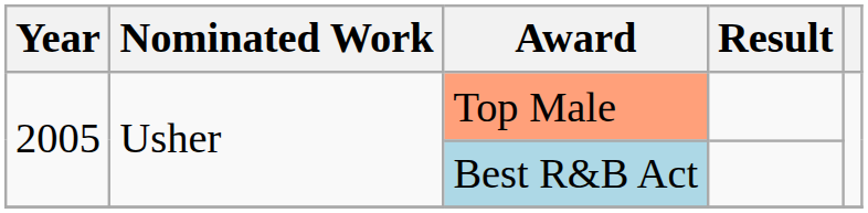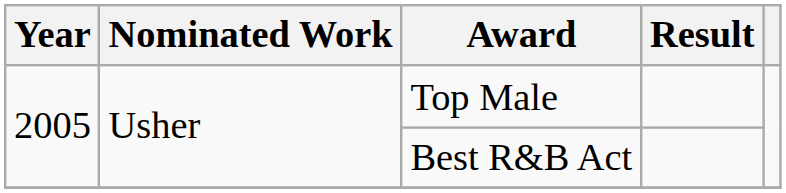Top Male | Award: lightsalmon background -> no background
Best R&B Act | Award: lightblue background -> no background
